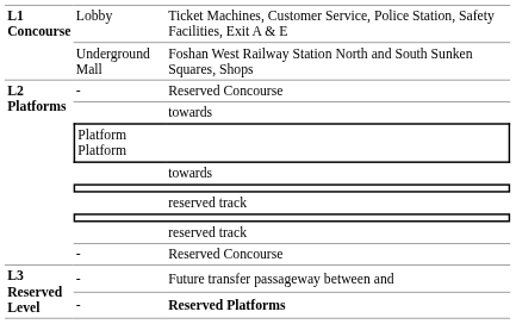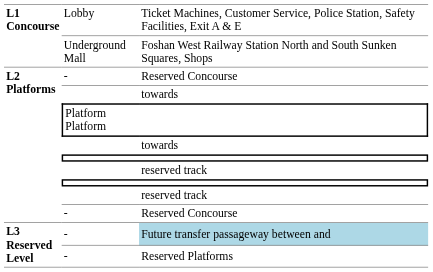Future transfer passageway between and | column 3: no background -> lightblue background
Reserved Platforms | column 3: bold -> normal
